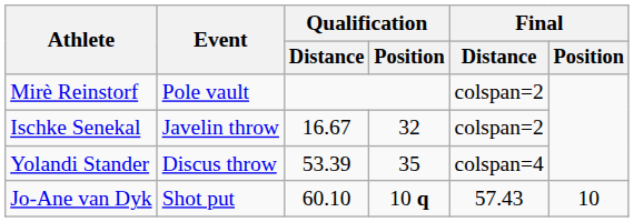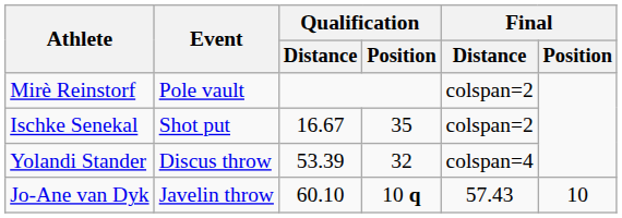Ischke Senekal | Event: Javelin throw -> Shot put
Ischke Senekal | Qualification / Position: 32 -> 35
Yolandi Stander | Qualification / Position: 35 -> 32
Jo-Ane van Dyk | Event: Shot put -> Javelin throw
